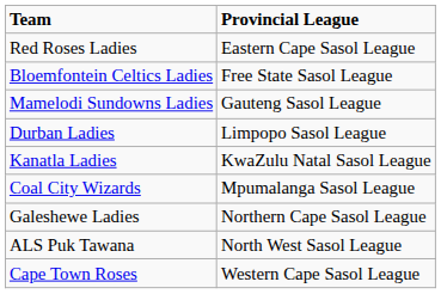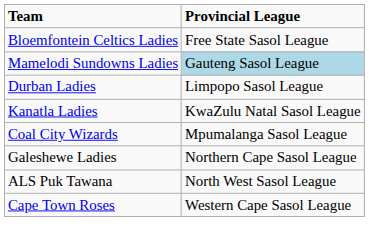- row: Red Roses Ladies | Eastern Cape Sasol League
Mamelodi Sundowns Ladies | Provincial League: no background -> lightblue background
